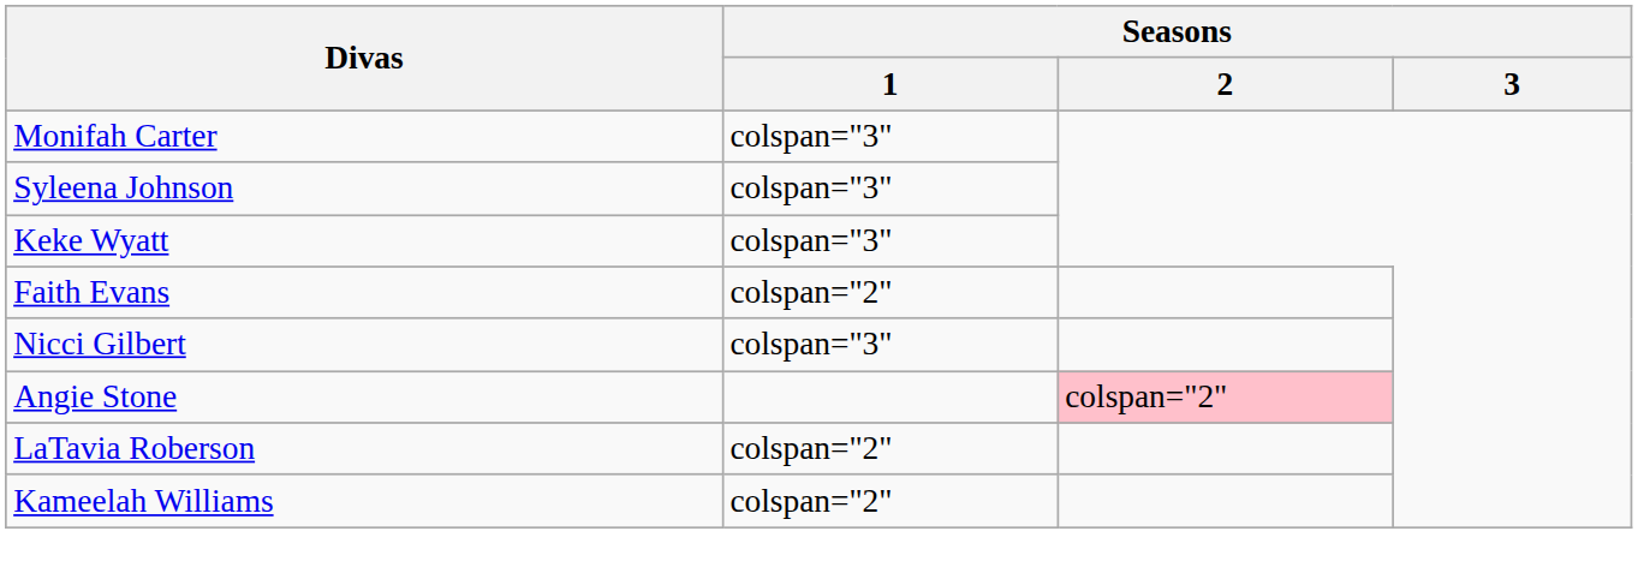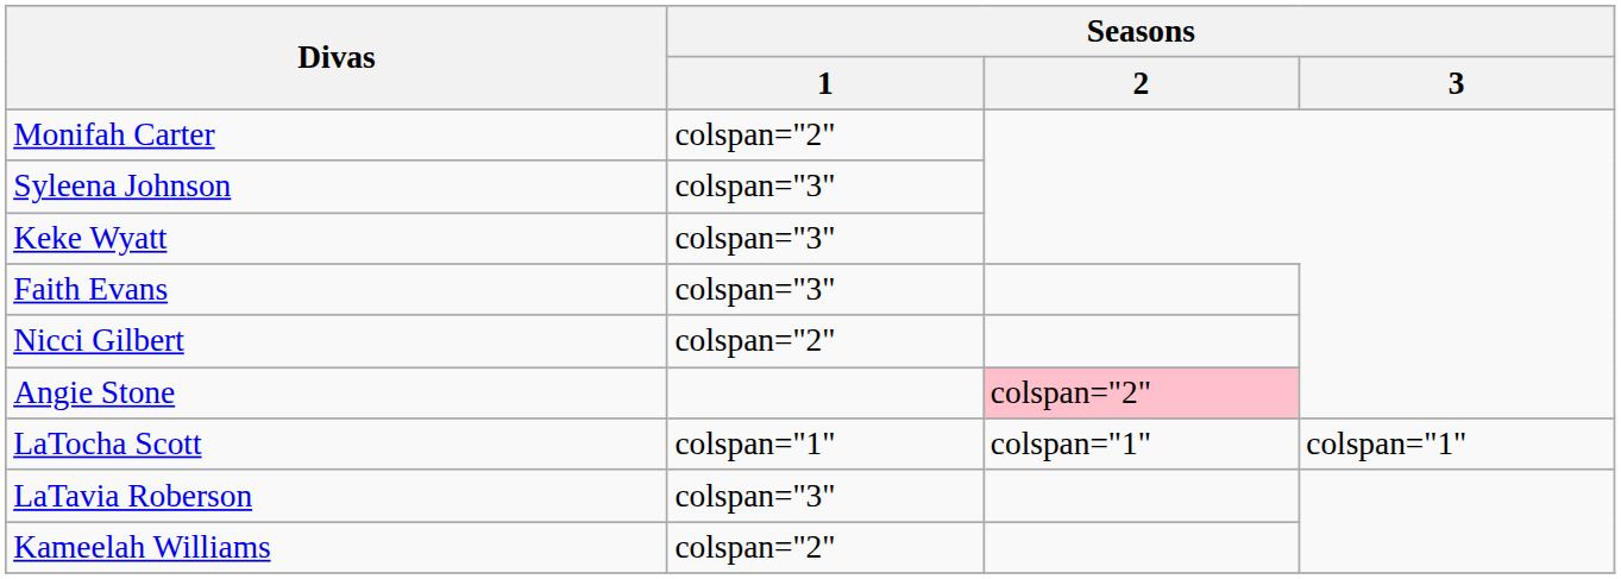Monifah Carter | Seasons / 1: colspan="3" -> colspan="2"
Faith Evans | Seasons / 1: colspan="2" -> colspan="3"
Nicci Gilbert | Seasons / 1: colspan="3" -> colspan="2"
+ row: LaTocha Scott | colspan="1" | colspan="1" | colspan="1"
LaTavia Roberson | Seasons / 1: colspan="2" -> colspan="3"
